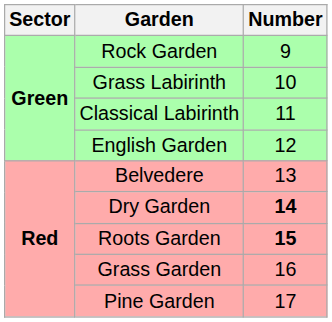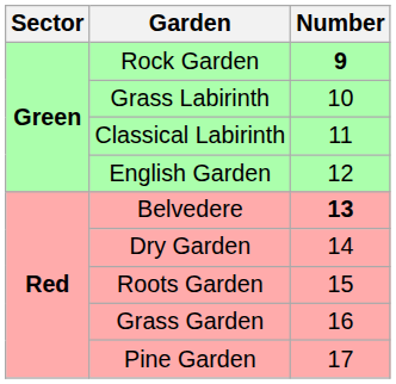Rock Garden | Number: normal -> bold
Belvedere | Number: normal -> bold
Dry Garden | Number: bold -> normal
Roots Garden | Number: bold -> normal
